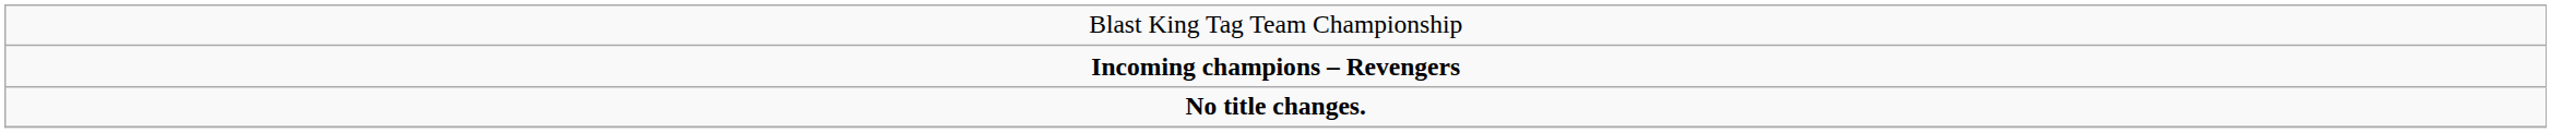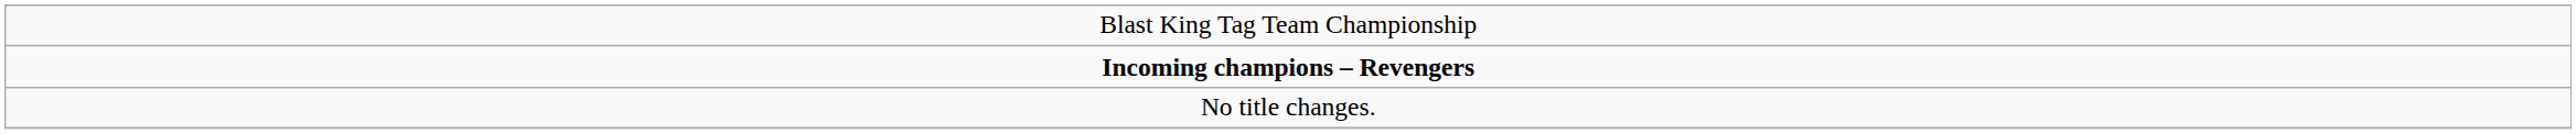No title changes. | column 1: bold -> normal
